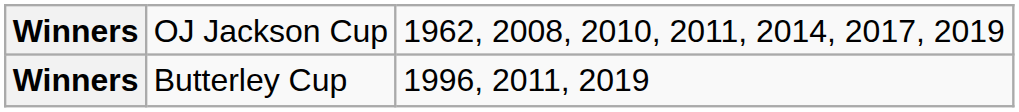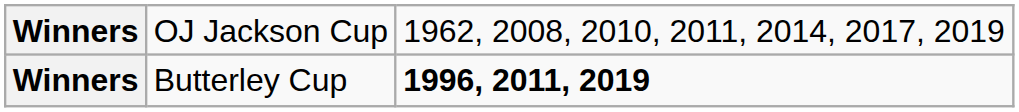Winners / Butterley Cup | column 3: normal -> bold
